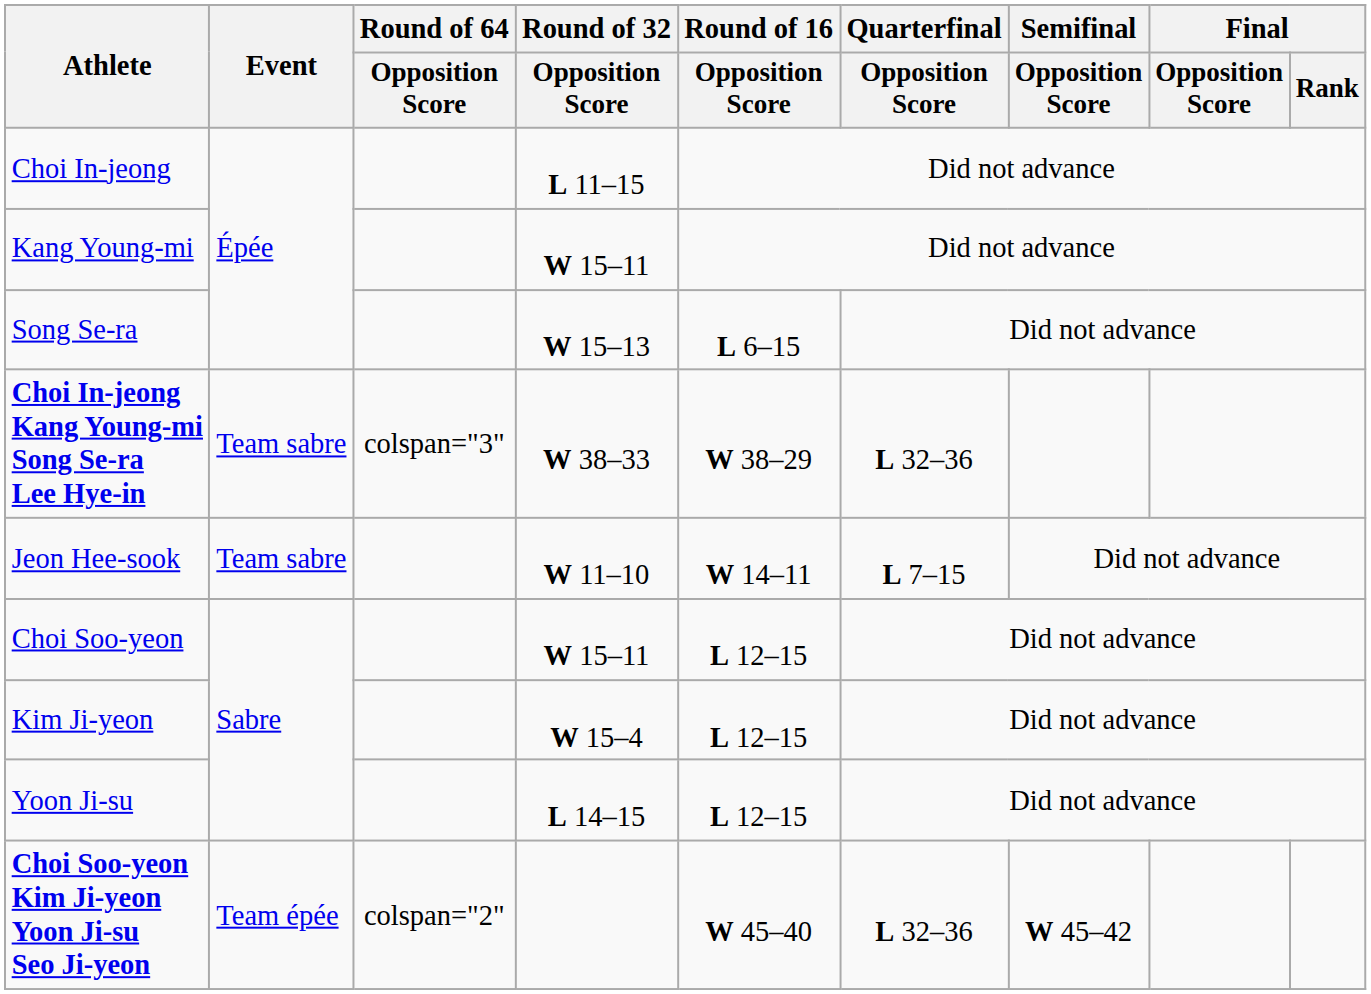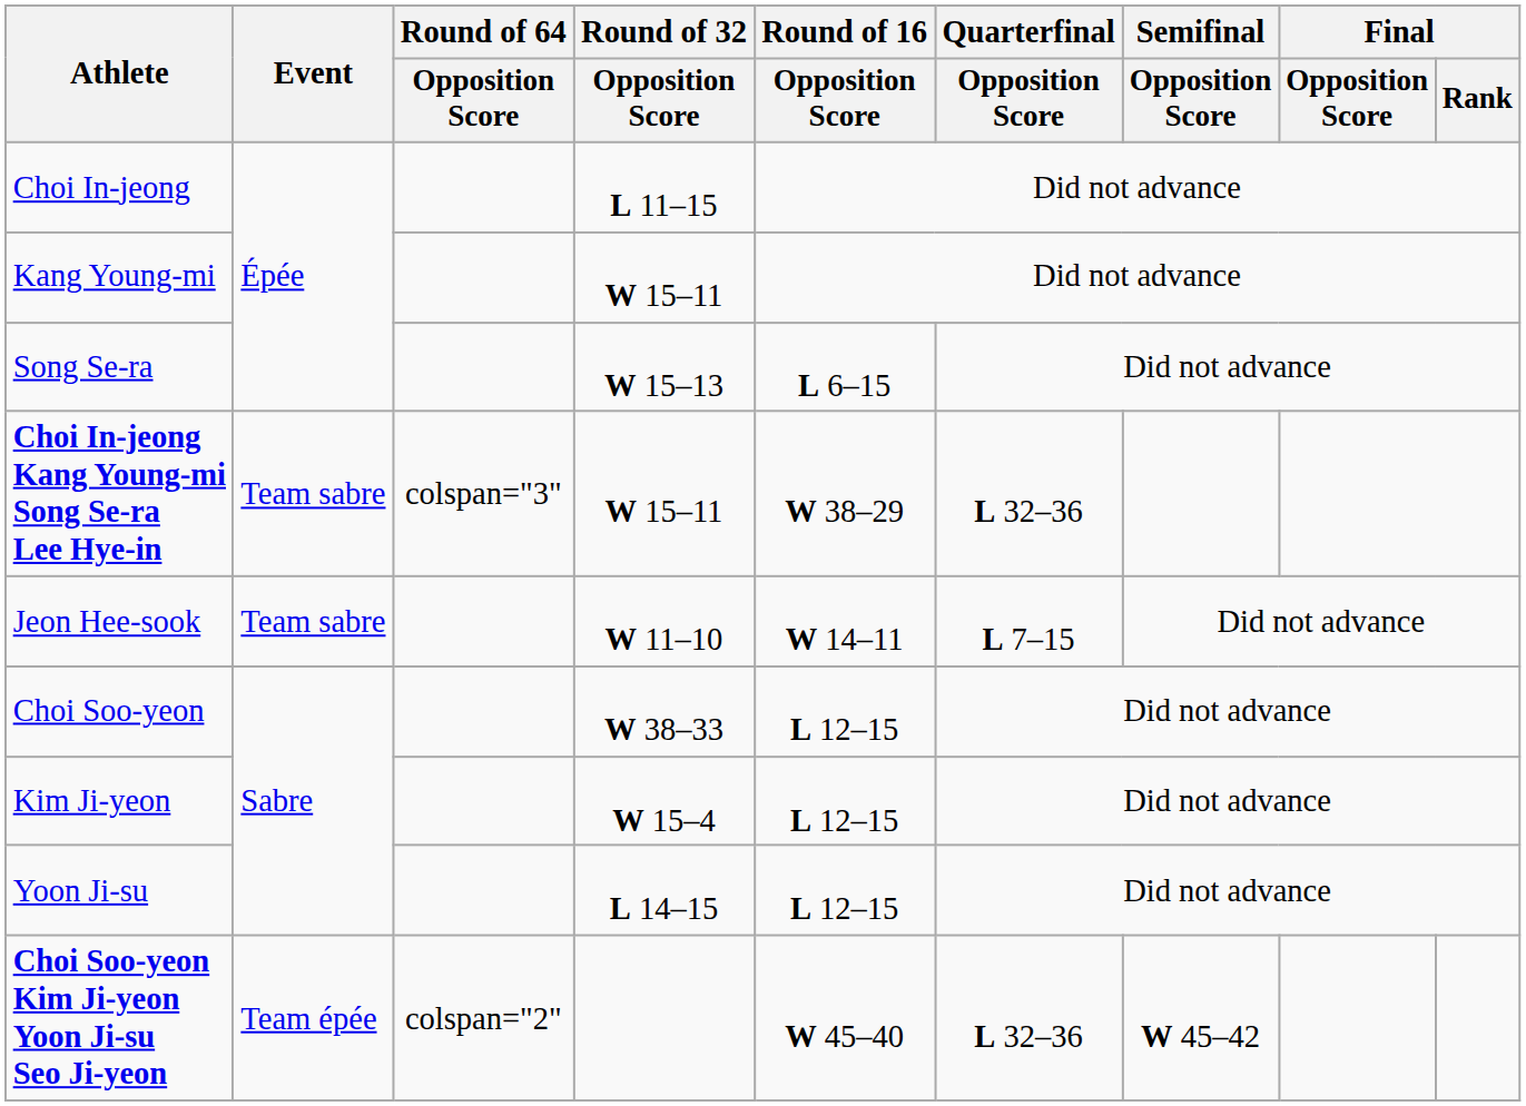Choi In-jeong Kang Young-mi Song Se-ra Lee Hye-in | Round of 32 / Opposition Score: W 38–33 -> W 15–11
Choi Soo-yeon | Round of 32 / Opposition Score: W 15–11 -> W 38–33
